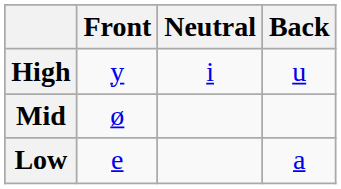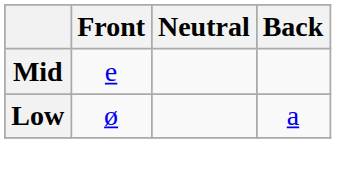- row: High | y | i | u
Mid | Front: ø -> e
Low | Front: e -> ø
